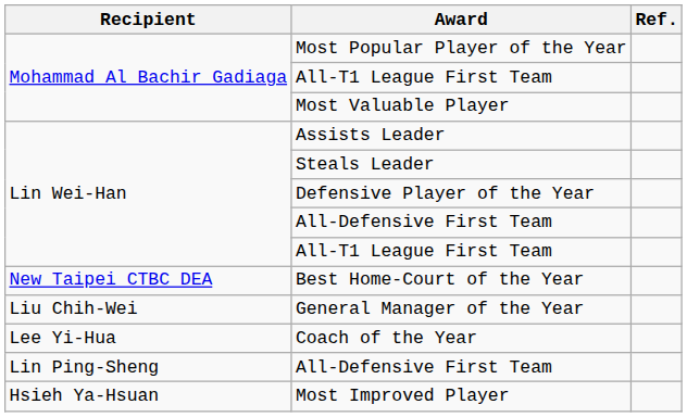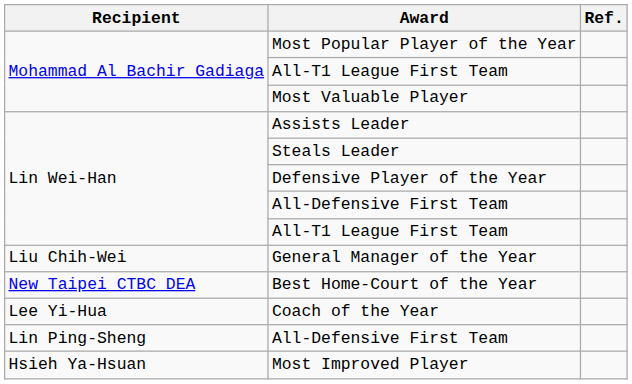rows swapped: Best Home-Court of the Year <-> General Manager of the Year
